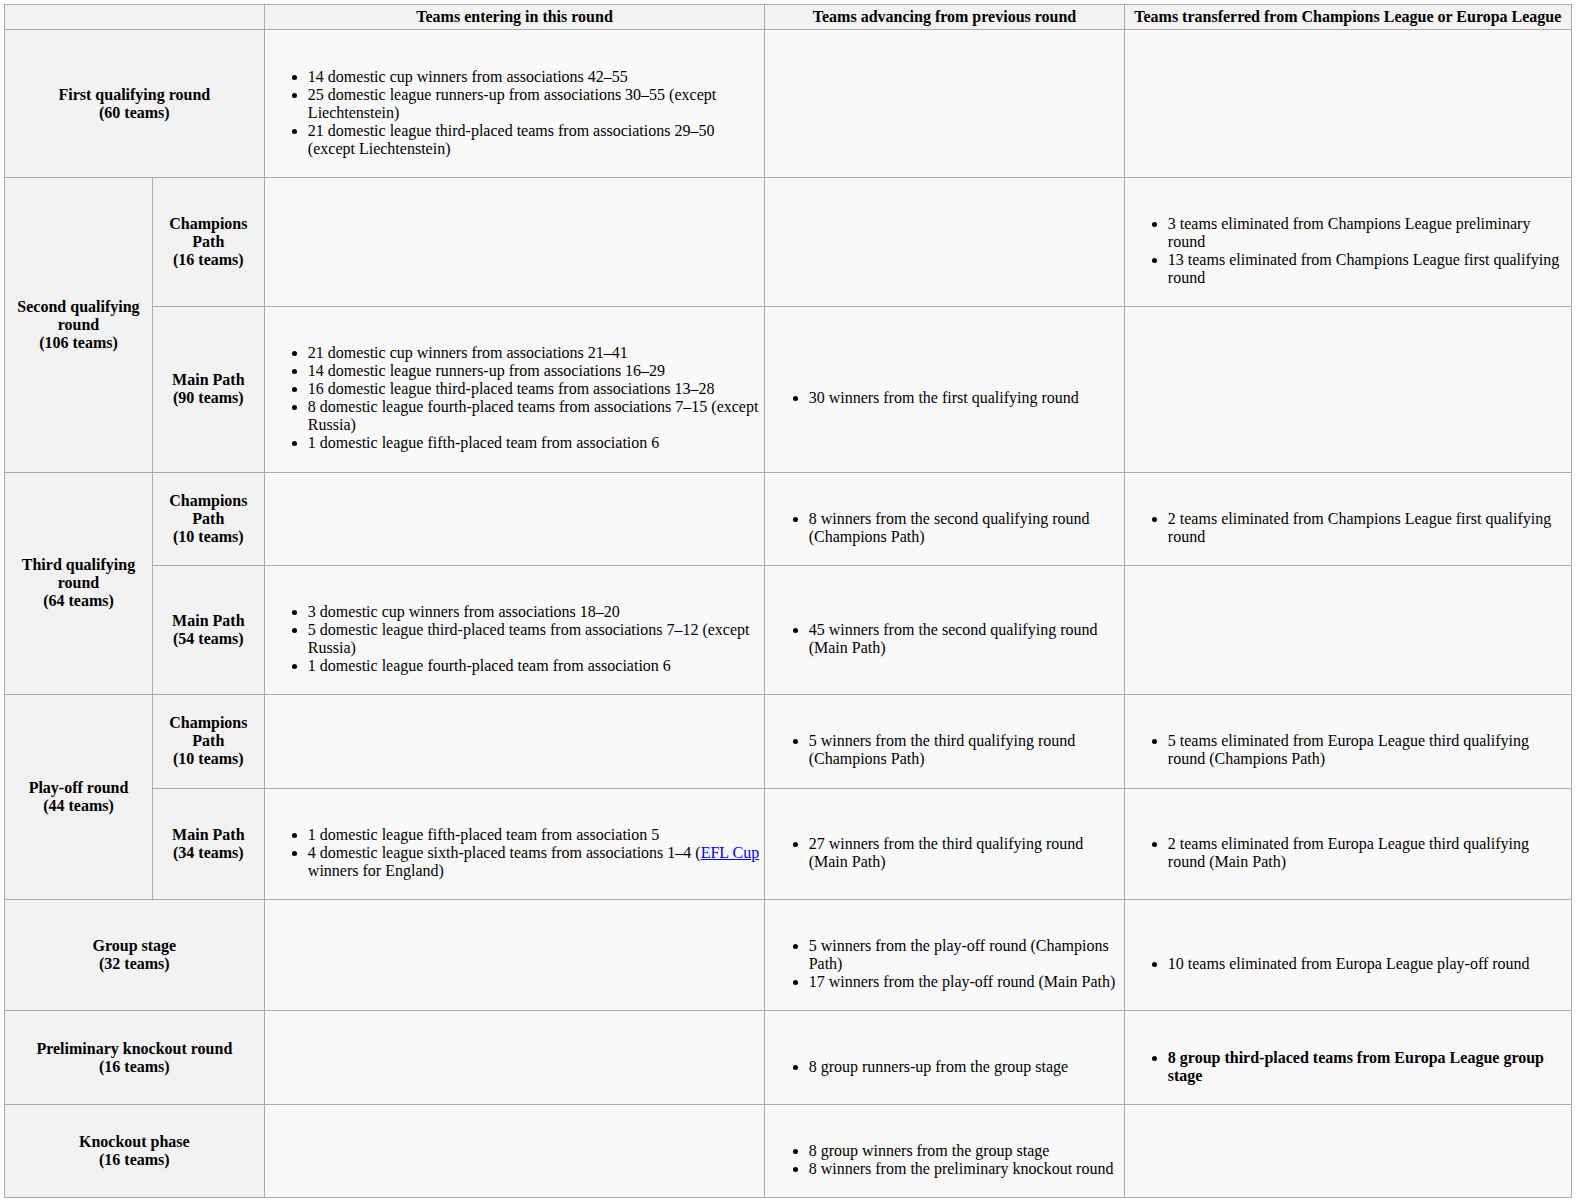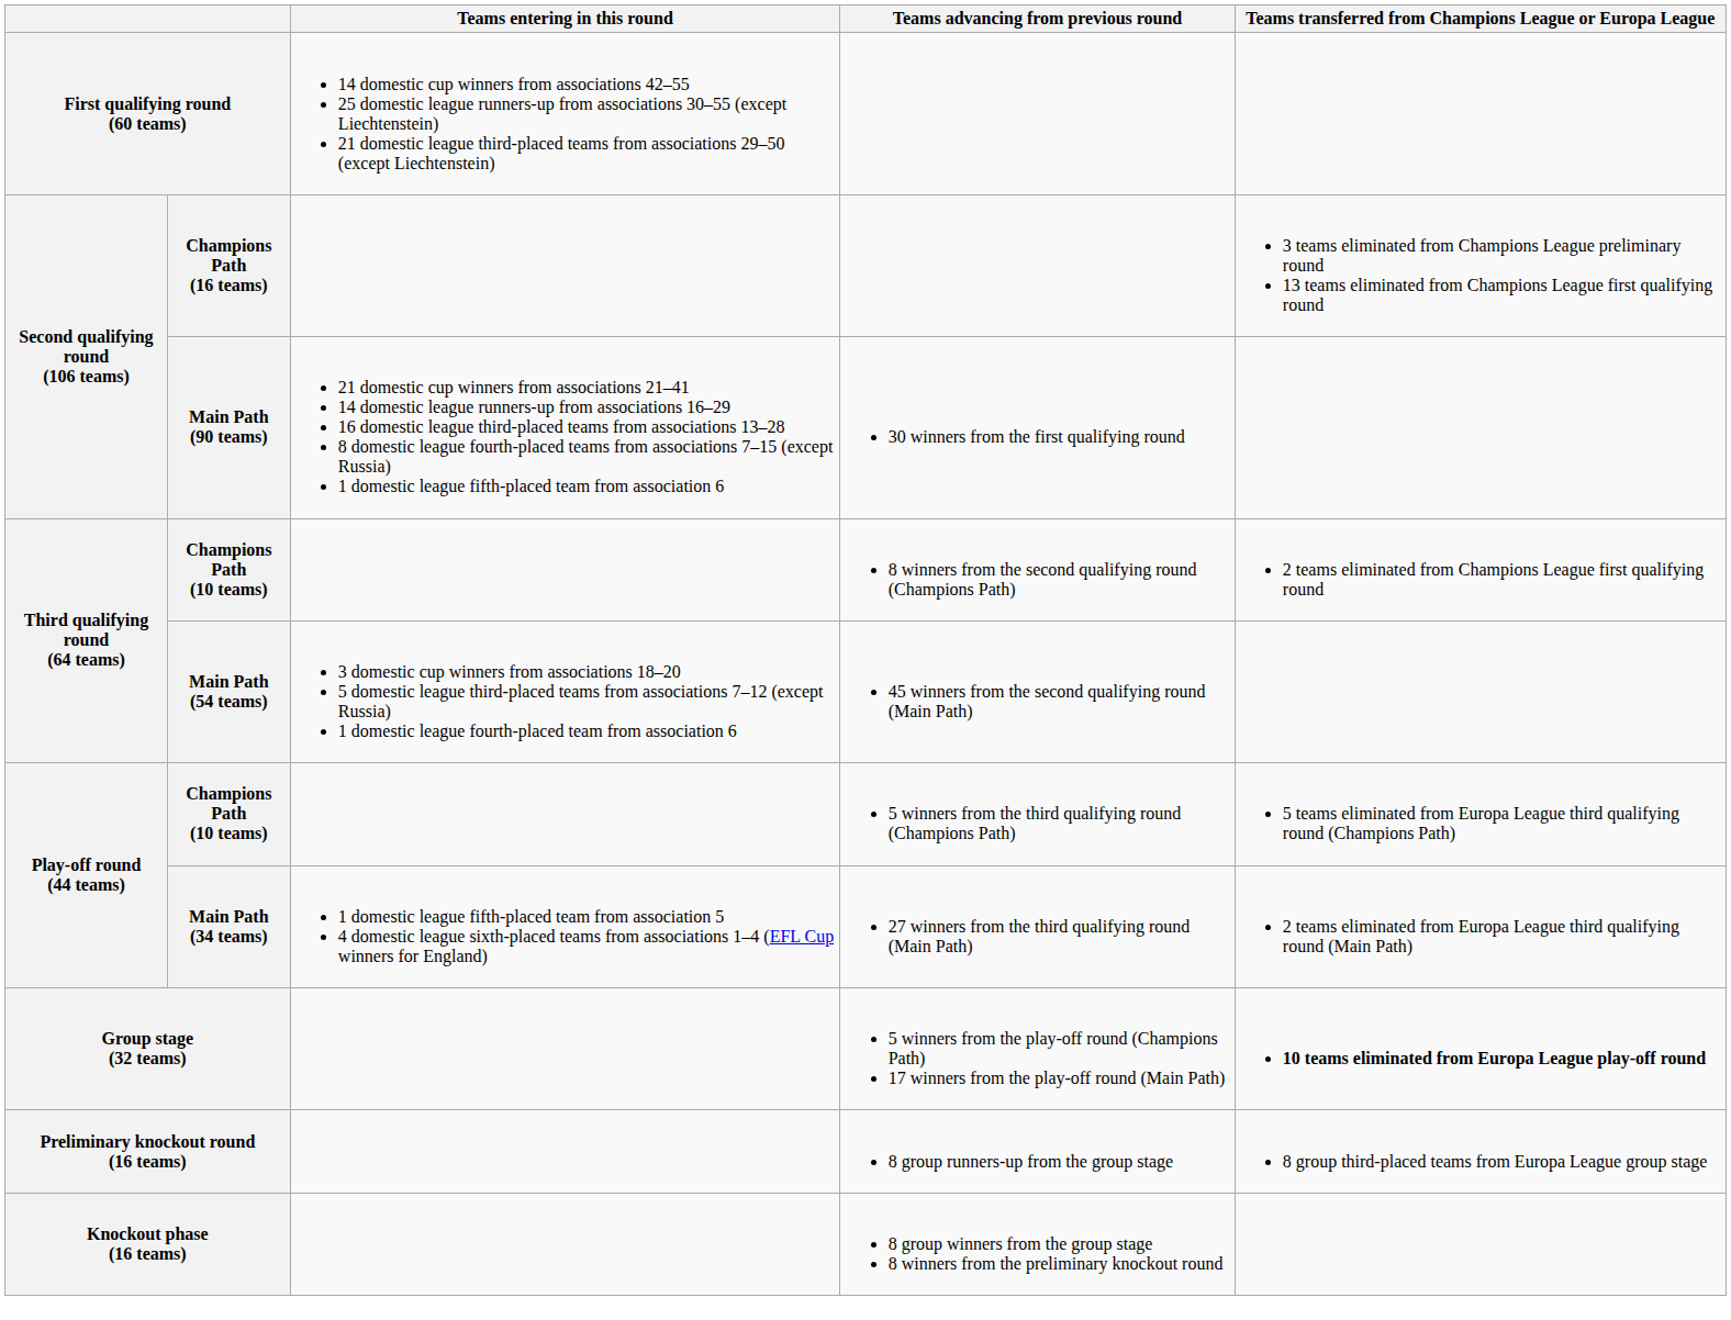Group stage (32 teams) | Teams transferred from Champions League or Europa League: normal -> bold
Preliminary knockout round (16 teams) | Teams transferred from Champions League or Europa League: bold -> normal
